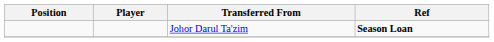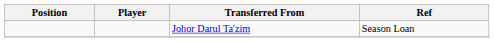Johor Darul Ta'zim | Ref: bold -> normal
